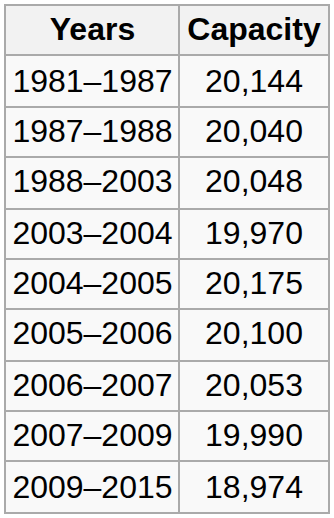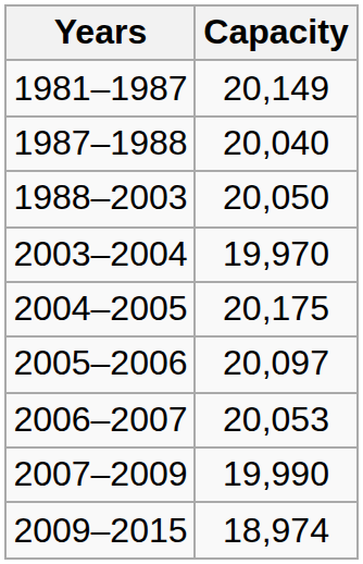1981–1987 | Capacity: 20,144 -> 20,149
1988–2003 | Capacity: 20,048 -> 20,050
2005–2006 | Capacity: 20,100 -> 20,097
